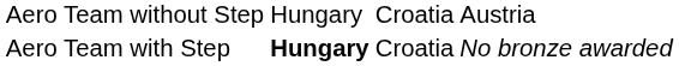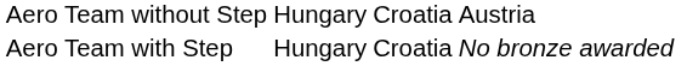Aero Team with Step | column 2: bold -> normal
